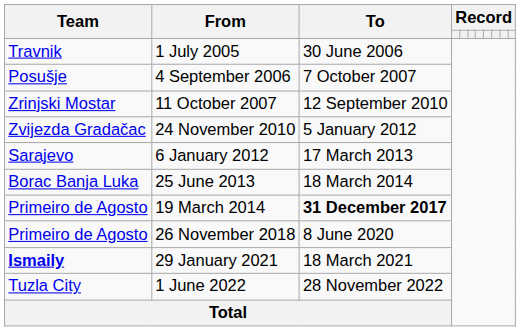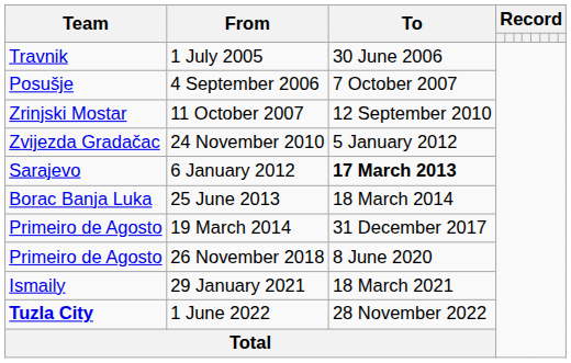6 January 2012 | To: normal -> bold
19 March 2014 | To: bold -> normal
29 January 2021 | Team: bold -> normal
1 June 2022 | Team: normal -> bold
